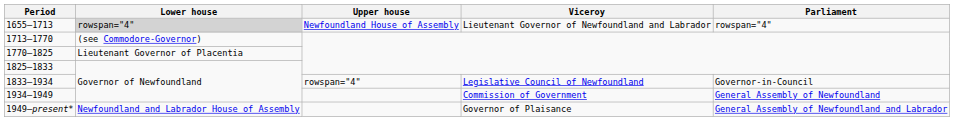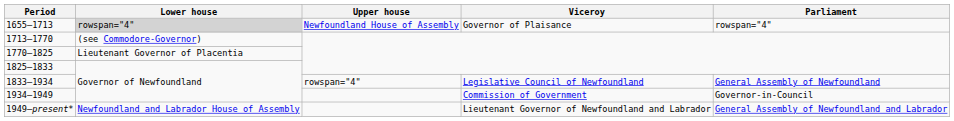1655–1713 | Viceroy: Lieutenant Governor of Newfoundland and Labrador -> Governor of Plaisance
1833–1934 | Parliament: Governor-in-Council -> General Assembly of Newfoundland
1934–1949 | Parliament: General Assembly of Newfoundland -> Governor-in-Council
1949–present* | Viceroy: Governor of Plaisance -> Lieutenant Governor of Newfoundland and Labrador
